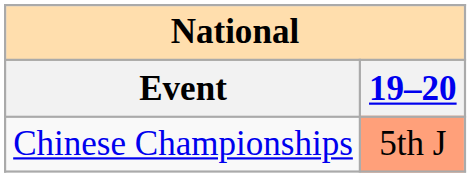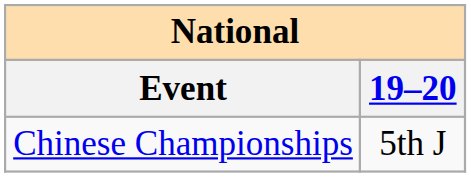Chinese Championships | 19–20: lightsalmon background -> no background
